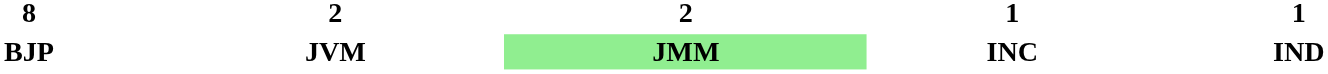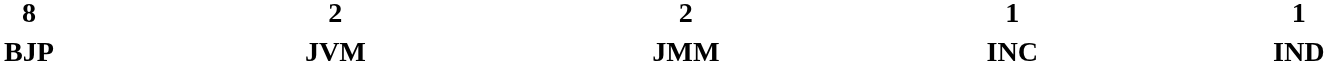BJP | column 3: lightgreen background -> no background
